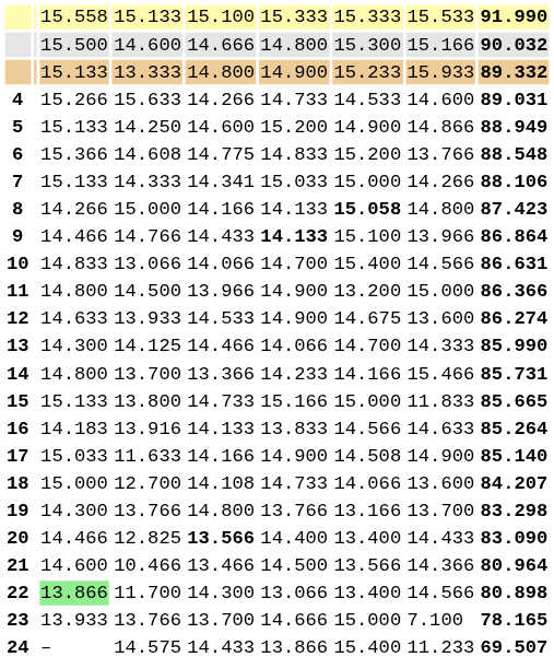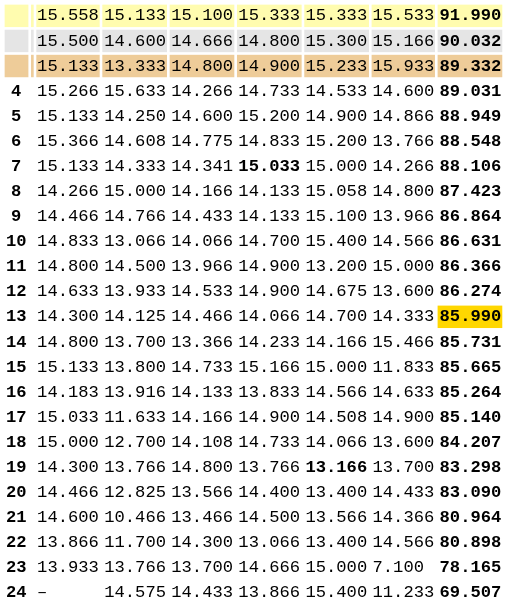7 | column 5: normal -> bold
8 | column 6: bold -> normal
9 | column 5: bold -> normal
13 | column 8: no background -> gold background
19 | column 6: normal -> bold
20 | column 4: bold -> normal
22 | column 2: lightgreen background -> no background
